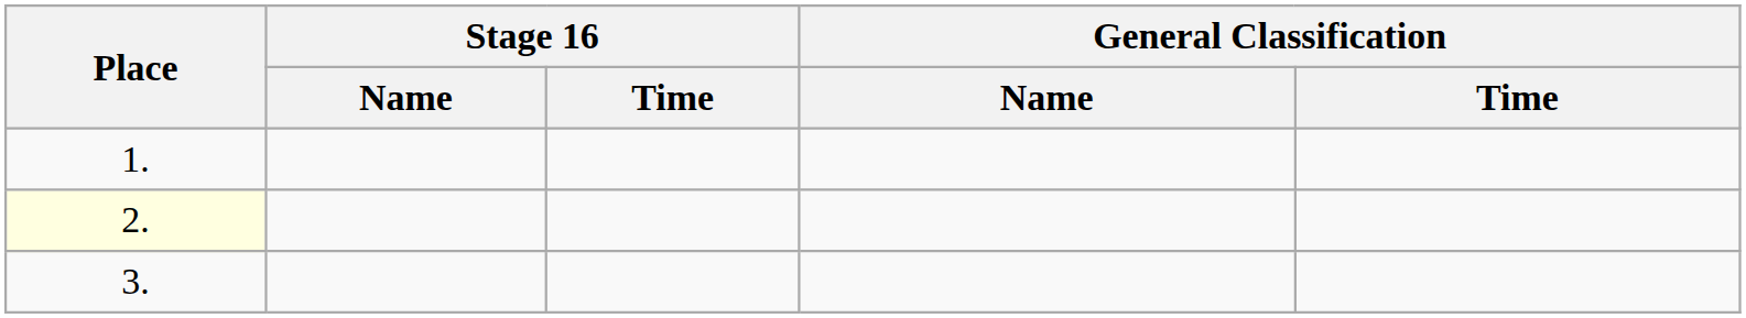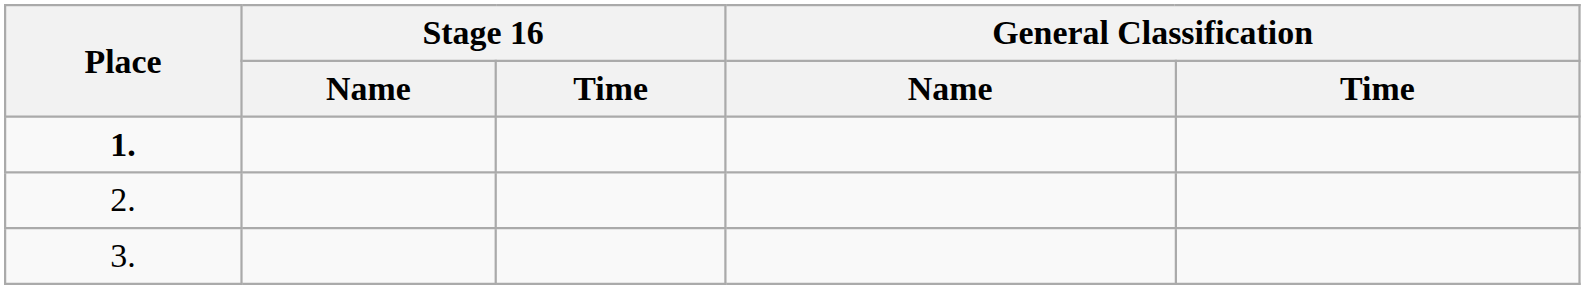1. | Place: normal -> bold
2. | Place: lightyellow background -> no background
